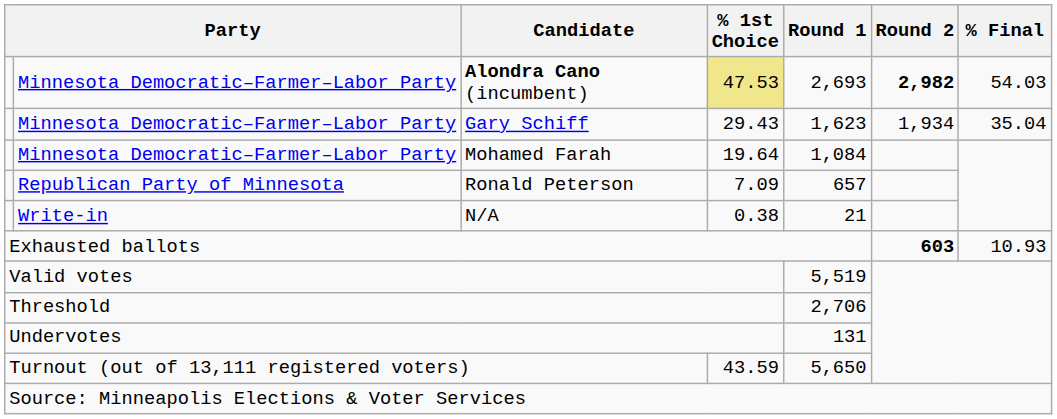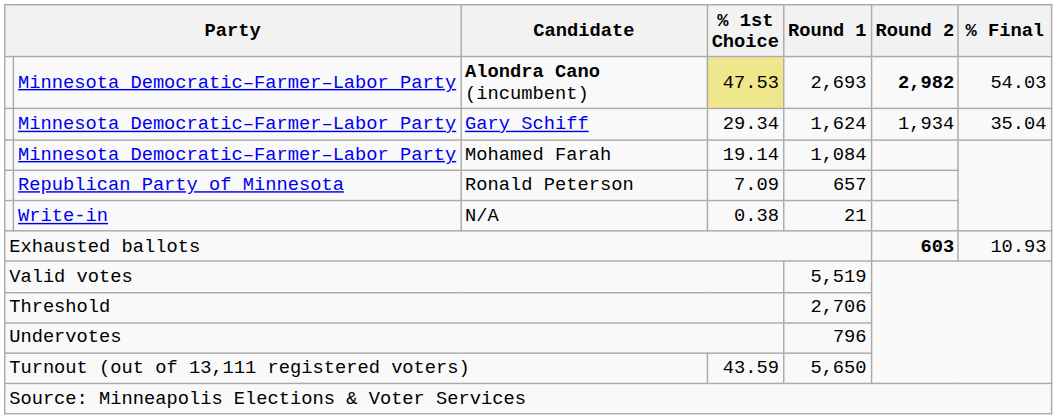Gary Schiff | % 1st Choice: 29.43 -> 29.34
Gary Schiff | Round 1: 1,623 -> 1,624
Mohamed Farah | % 1st Choice: 19.64 -> 19.14
Undervotes | Round 1: 131 -> 796
